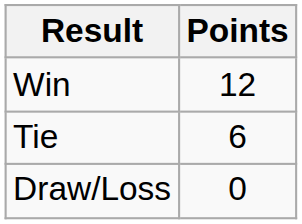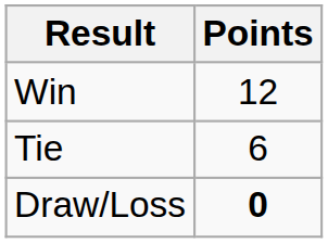Draw/Loss | Points: normal -> bold
